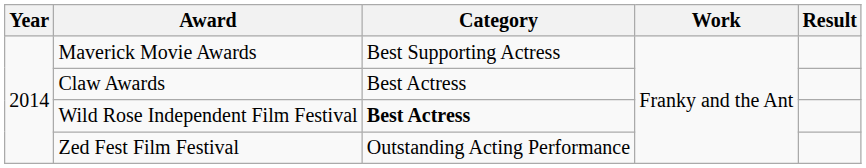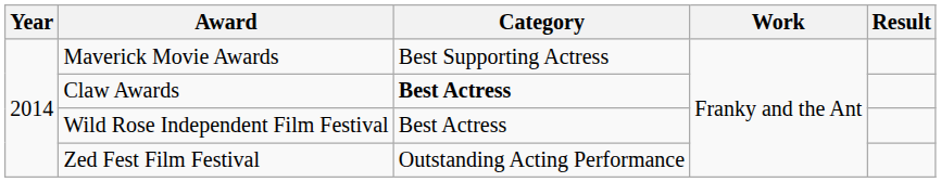Claw Awards | Category: normal -> bold
Wild Rose Independent Film Festival | Category: bold -> normal
